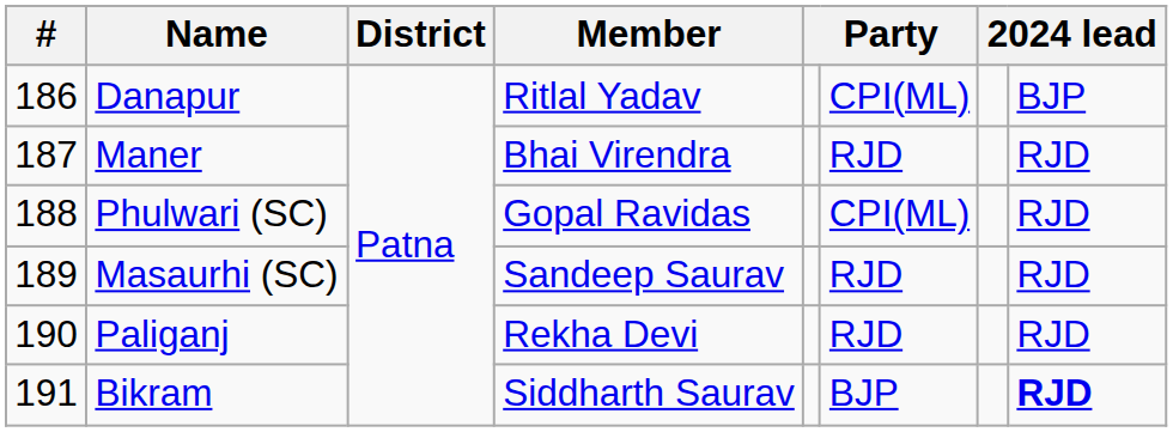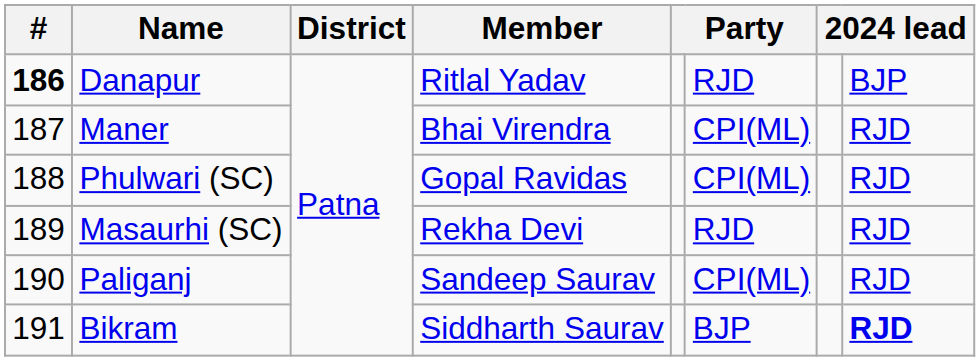Danapur | #: normal -> bold
Danapur | column 6: CPI(ML) -> RJD
Maner | column 6: RJD -> CPI(ML)
Masaurhi (SC) | Member: Sandeep Saurav -> Rekha Devi
Paliganj | Member: Rekha Devi -> Sandeep Saurav
Paliganj | column 6: RJD -> CPI(ML)
